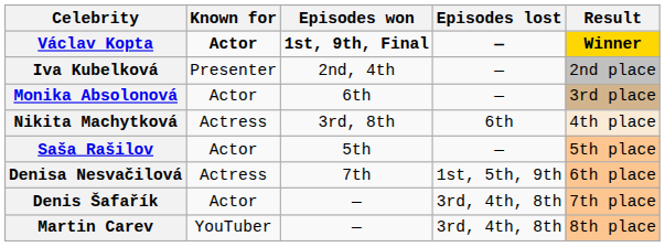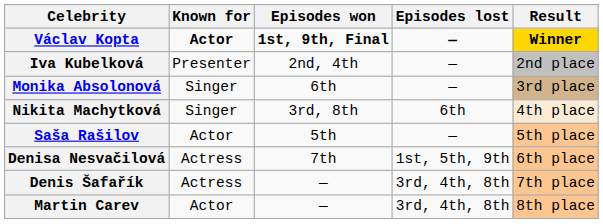Monika Absolonová | Known for: Actor -> Singer
Nikita Machytková | Known for: Actress -> Singer
Denis Šafařík | Known for: Actor -> Actress
Martin Carev | Known for: YouTuber -> Actor
